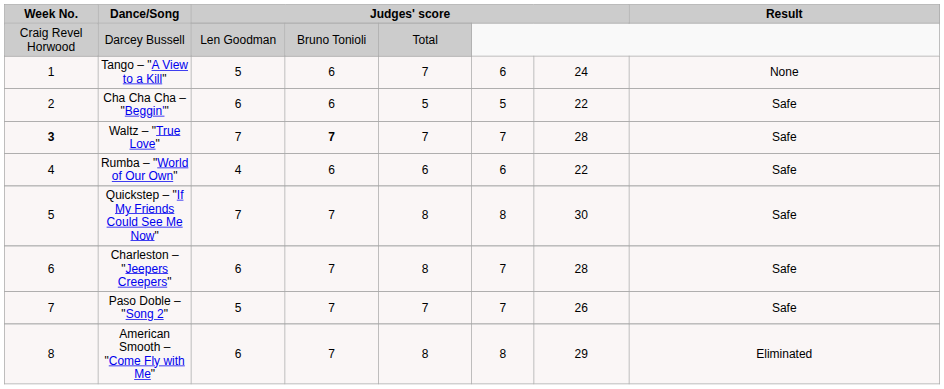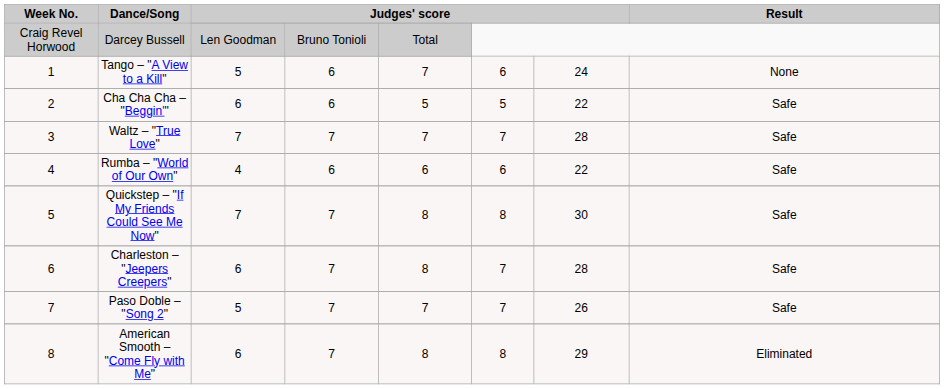Waltz – "True Love" | Week No.: bold -> normal
Waltz – "True Love" | column 4: bold -> normal
